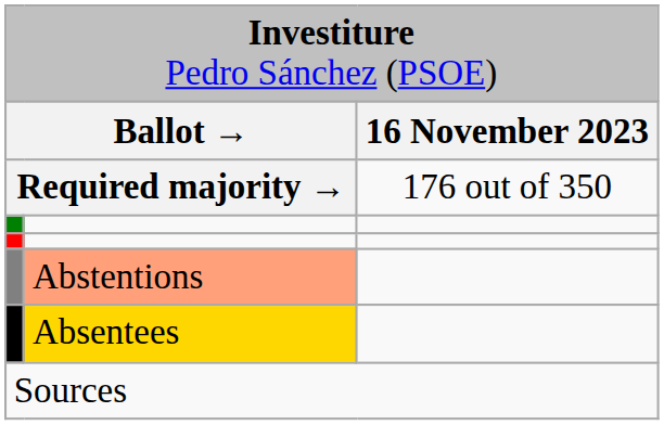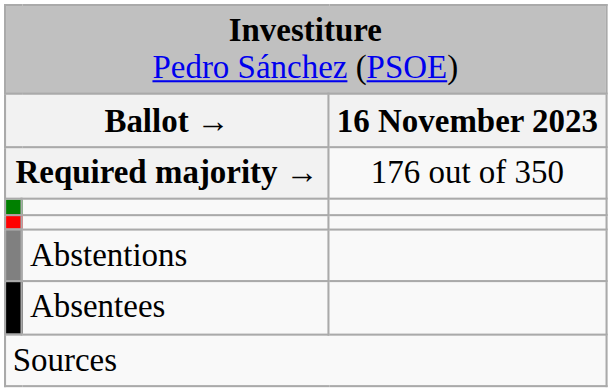Abstentions | column 2: lightsalmon background -> no background
Absentees | column 2: gold background -> no background
